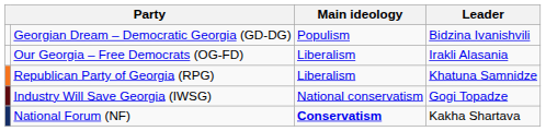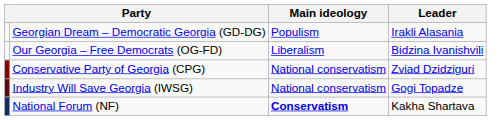Georgian Dream – Democratic Georgia (GD-DG) | Leader: Bidzina Ivanishvili -> Irakli Alasania
Our Georgia – Free Democrats (OG-FD) | Leader: Irakli Alasania -> Bidzina Ivanishvili
- row: Republican Party of Georgia (RPG) | Liberalism | Khatuna Samnidze
+ row: Conservative Party of Georgia (CPG) | National conservatism | Zviad Dzidziguri
